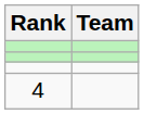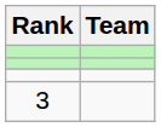row 5 | Rank: 4 -> 3
